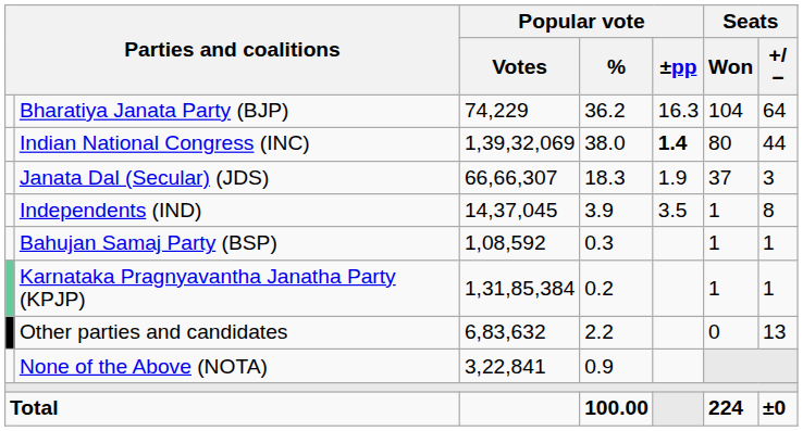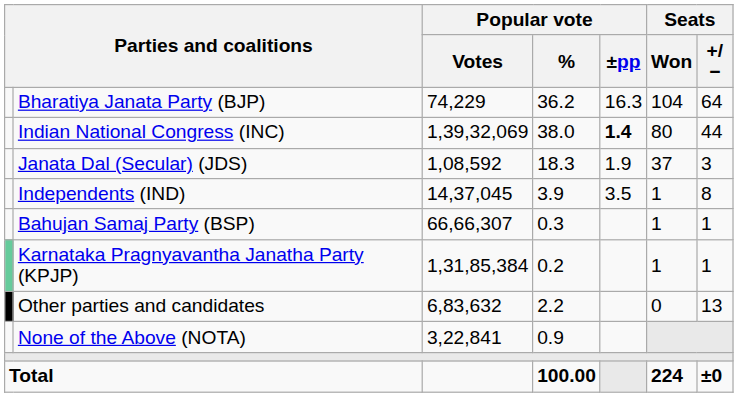Janata Dal (Secular) (JDS) | Popular vote / Votes: 66,66,307 -> 1,08,592
Bahujan Samaj Party (BSP) | Popular vote / Votes: 1,08,592 -> 66,66,307
